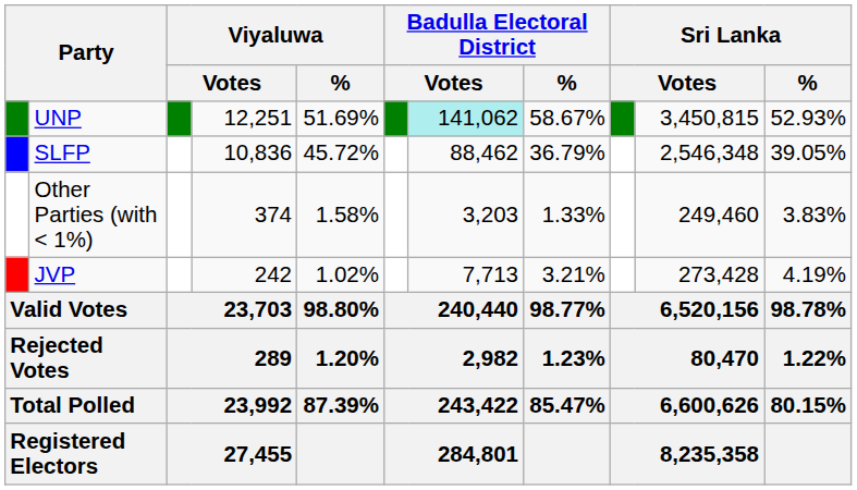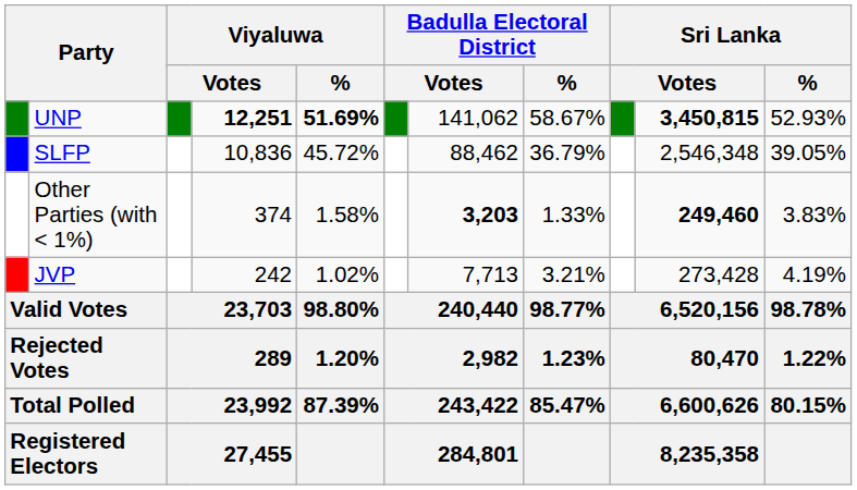UNP | column 4: normal -> bold
UNP | Viyaluwa / %: normal -> bold
UNP | column 7: paleturquoise background -> no background
UNP | column 10: normal -> bold
Other Parties (with < 1%) | column 7: normal -> bold
Other Parties (with < 1%) | column 10: normal -> bold
